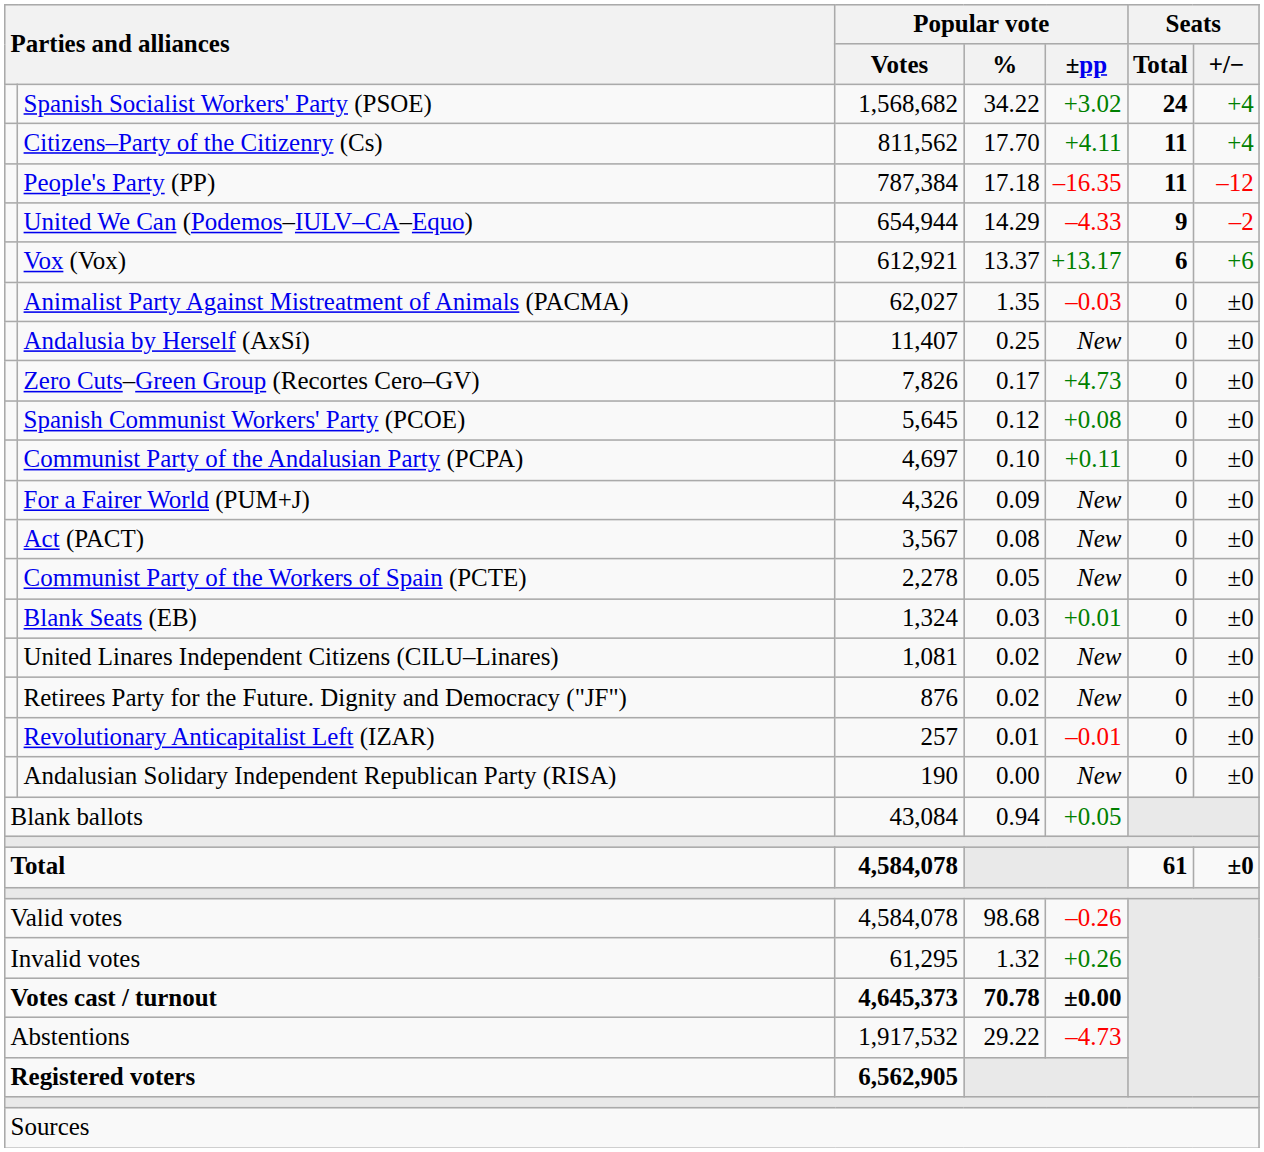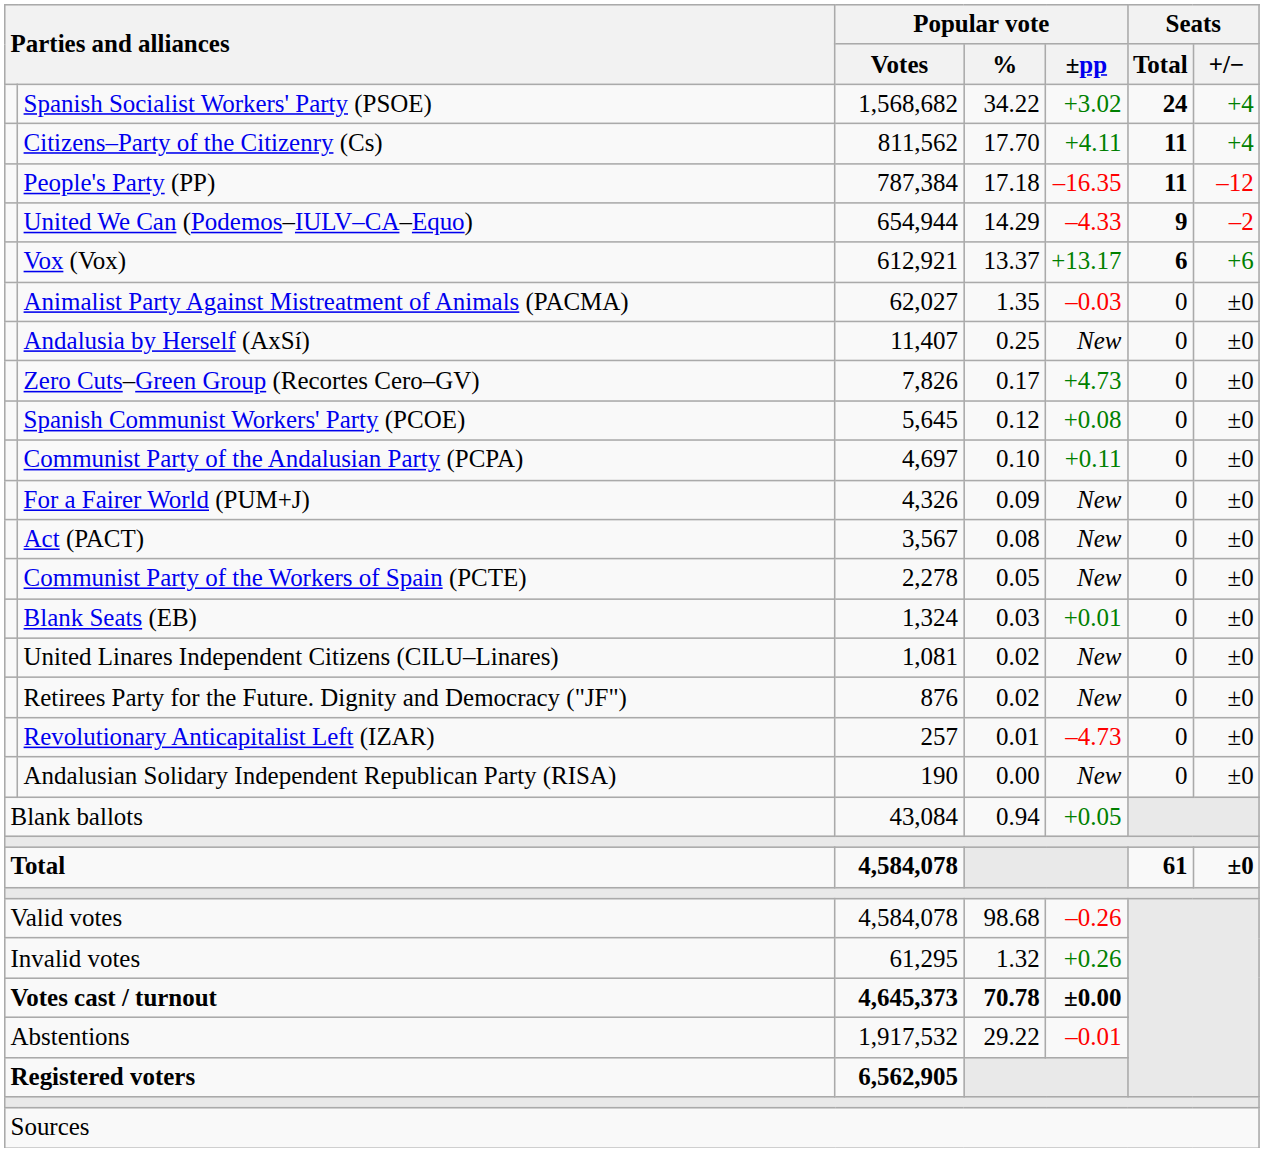Revolutionary Anticapitalist Left (IZAR) | Popular vote / ±pp: –0.01 -> –4.73
Abstentions | Popular vote / ±pp: –4.73 -> –0.01
